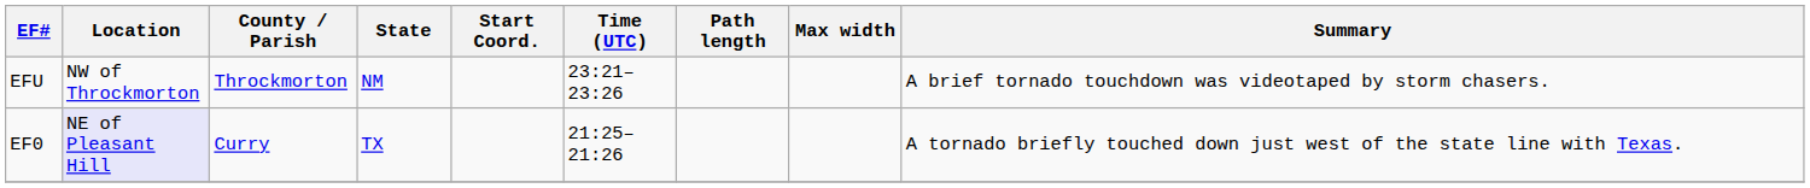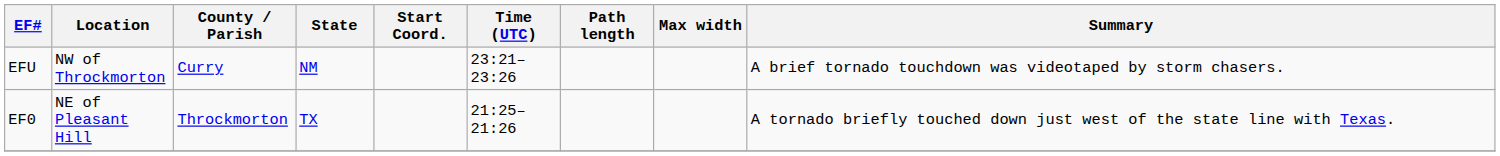EFU | County / Parish: Throckmorton -> Curry
EF0 | Location: lavender background -> no background
EF0 | County / Parish: Curry -> Throckmorton
